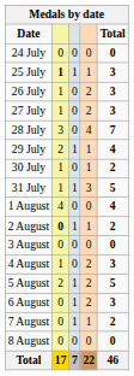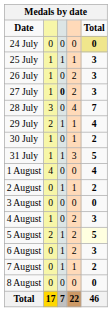24 July | Total: no background -> khaki background
25 July | column 2: bold -> normal
27 July | column 3: normal -> bold
2 August | column 2: bold -> normal
5 August | Total: no background -> lightyellow background
